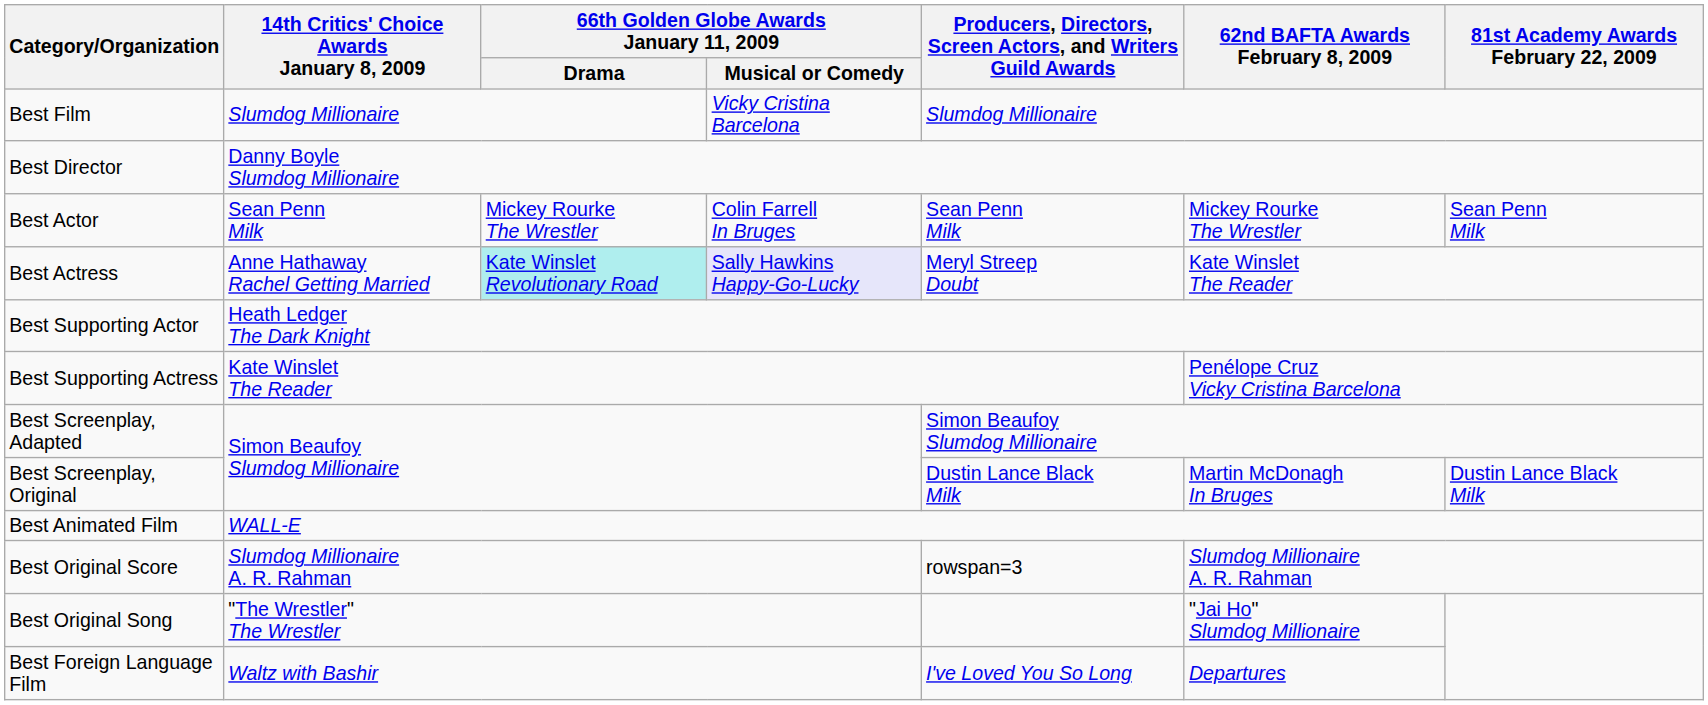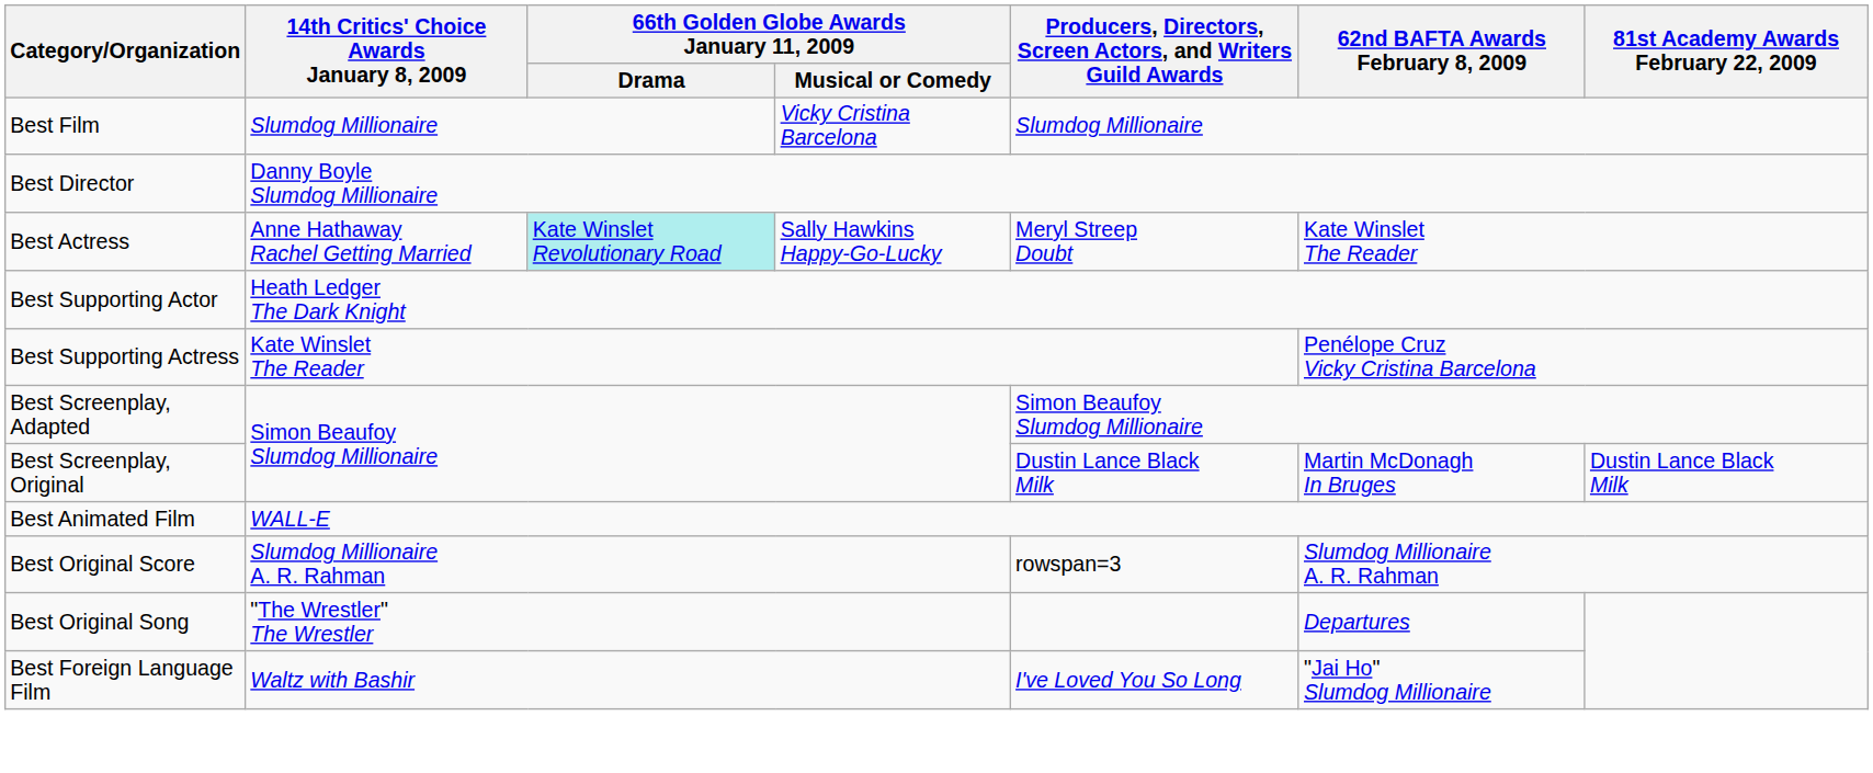- row: Best Actor | Sean Penn Milk | Mickey Rourke The Wrestler | Colin Farrell In Bruges | Sean Penn Milk | Mickey Rourke The Wrestler | Sean Penn Milk
Best Actress | column 4: lavender background -> no background
Best Original Song | 62nd BAFTA Awards February 8, 2009: "Jai Ho" Slumdog Millionaire -> Departures
Best Foreign Language Film | 62nd BAFTA Awards February 8, 2009: Departures -> "Jai Ho" Slumdog Millionaire
